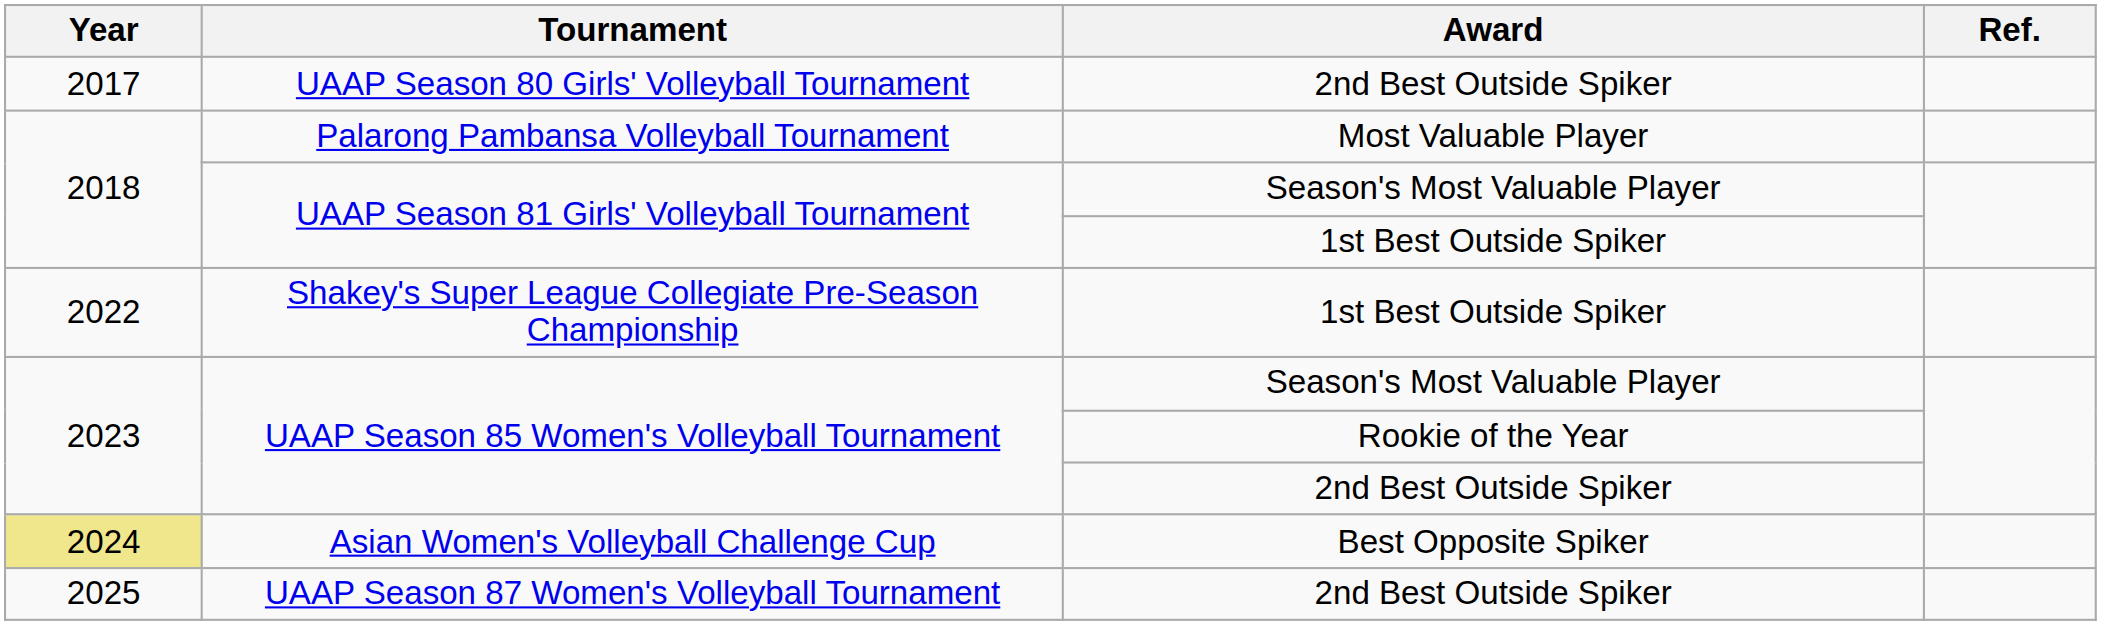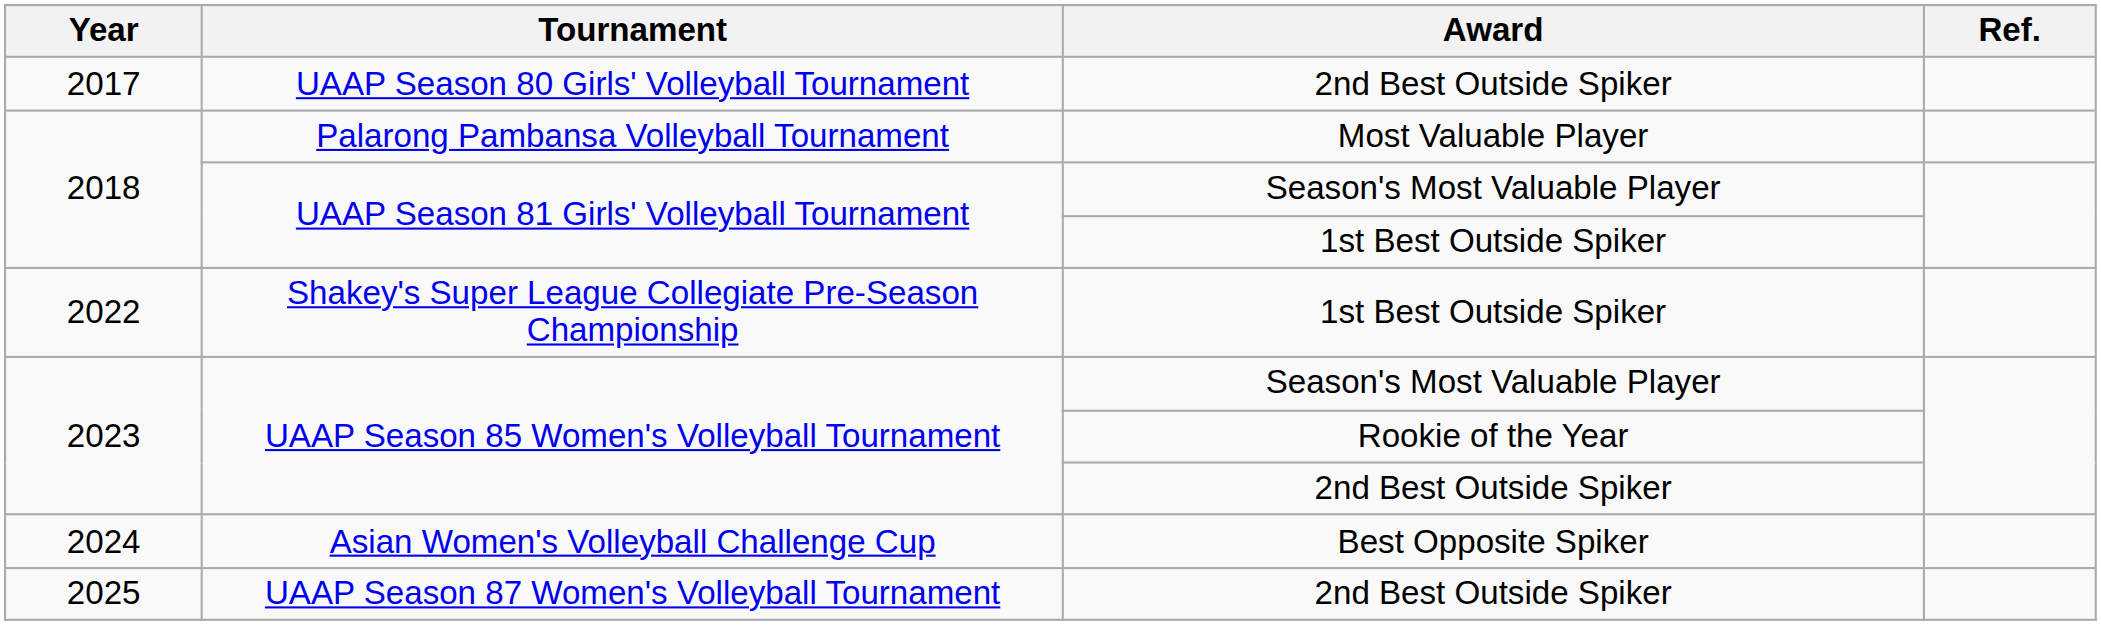Asian Women's Volleyball Challenge Cup | Year: khaki background -> no background
